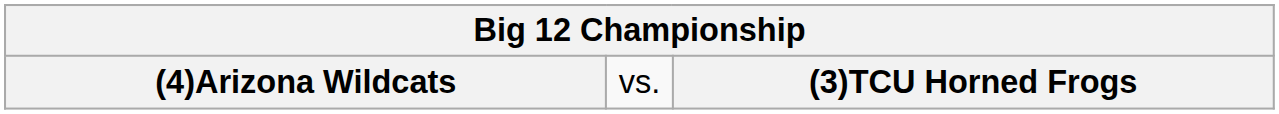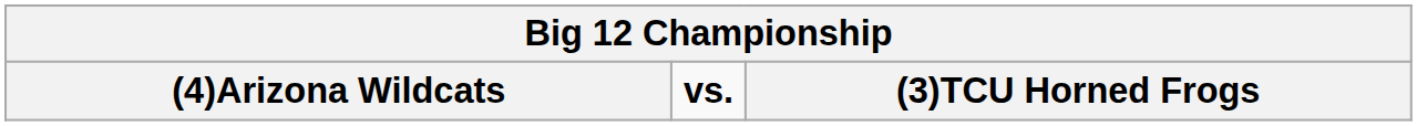(4)Arizona Wildcats | column 2: normal -> bold
